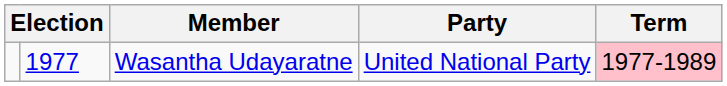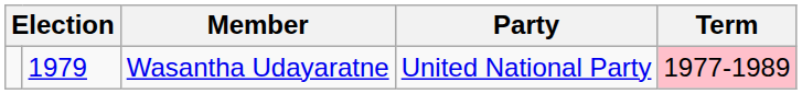Wasantha Udayaratne | column 2: 1977 -> 1979
